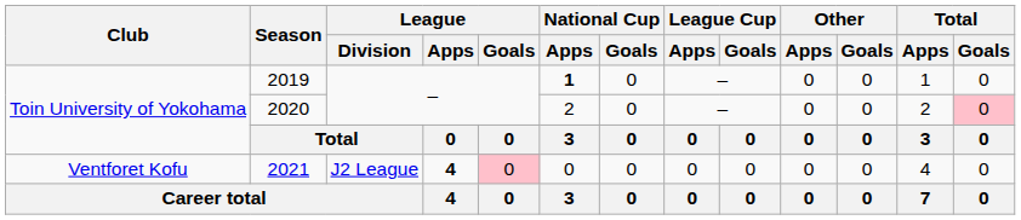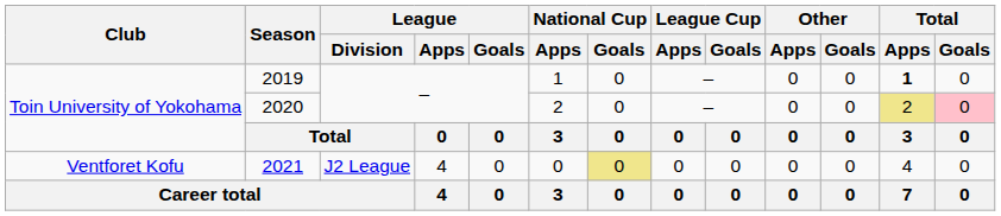2019 | National Cup / Apps: bold -> normal
2019 | Total / Apps: normal -> bold
2020 | Total / Apps: no background -> khaki background
2021 | League / Apps: bold -> normal
2021 | League / Goals: pink background -> no background
2021 | National Cup / Goals: no background -> khaki background
